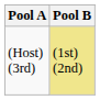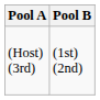(Host) (3rd) | Pool B: khaki background -> no background
